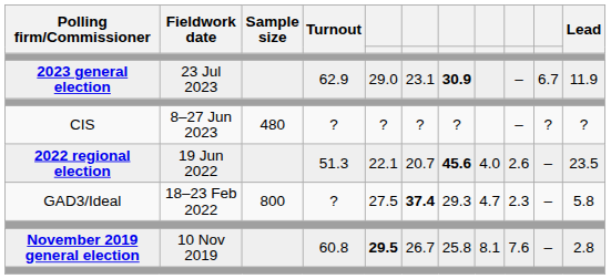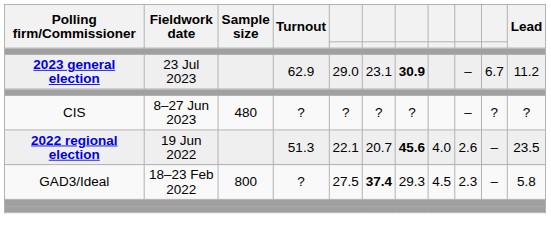2023 general election | Lead: 11.9 -> 11.2
GAD3/Ideal | column 8: 4.7 -> 4.5
- row: November 2019 general election | 10 Nov 2019 | 60.8 | 29.5 | 26.7 | 25.8 | 8.1 | 7.6 | – | 2.8
